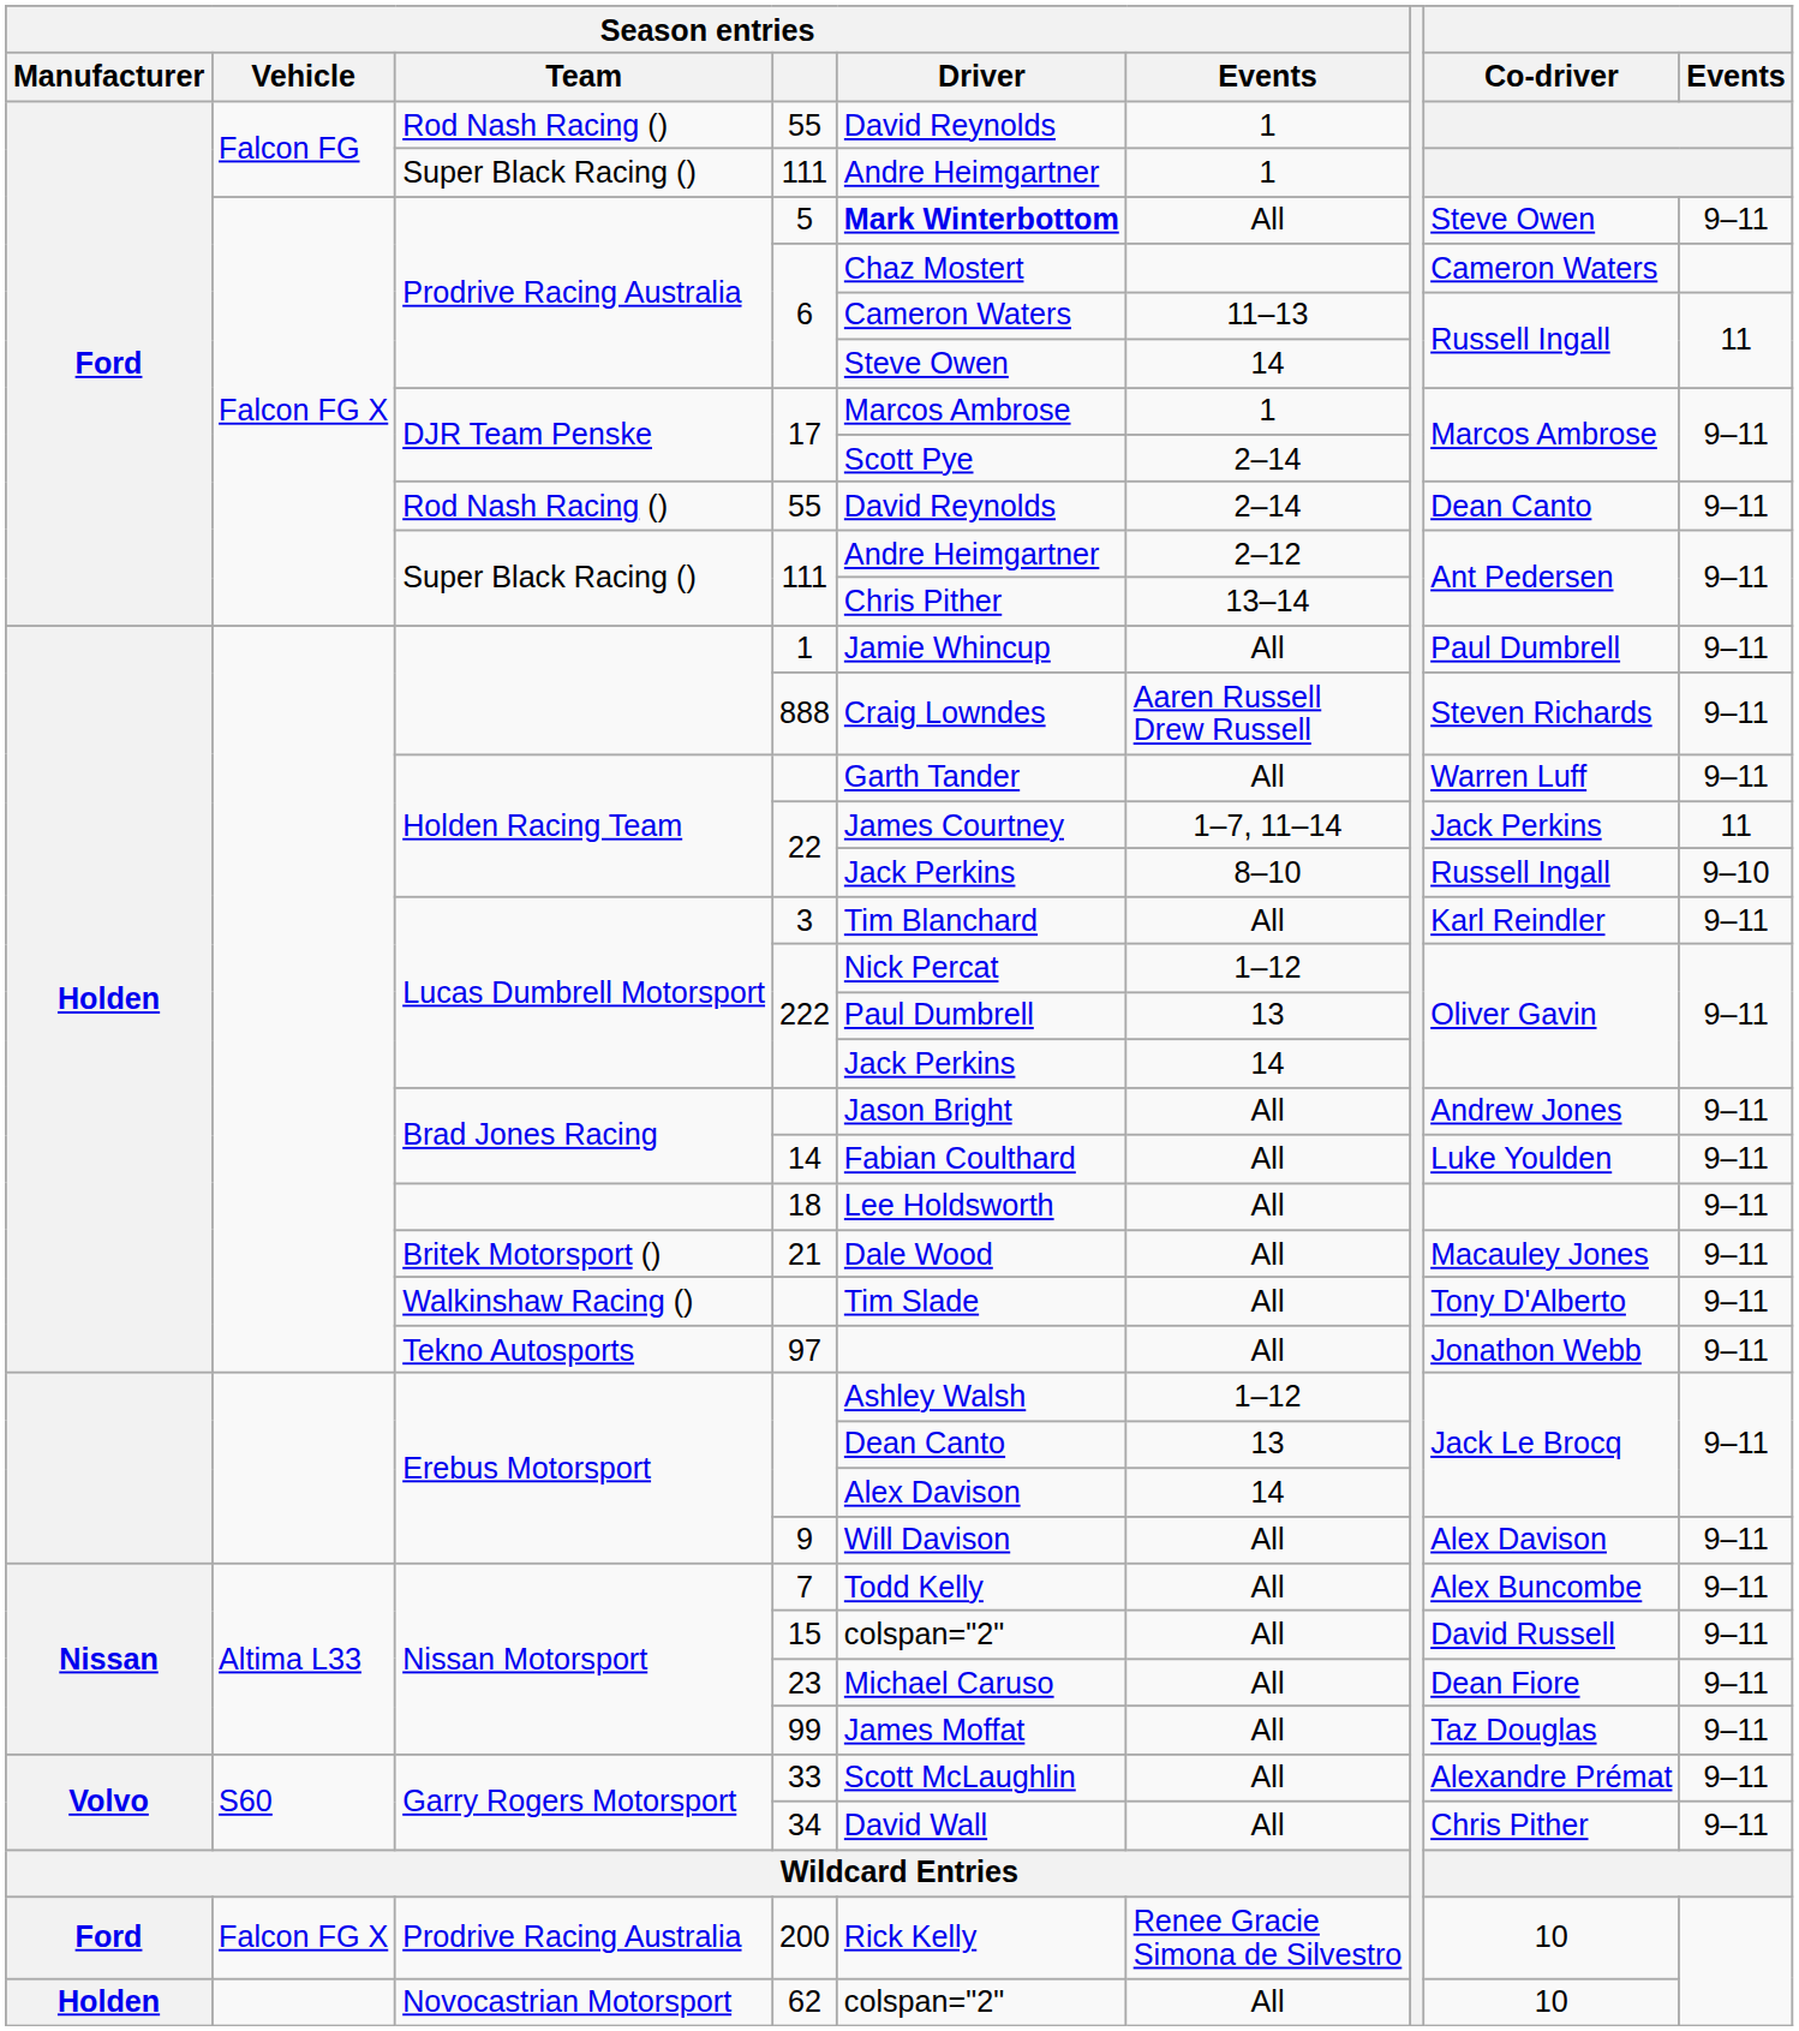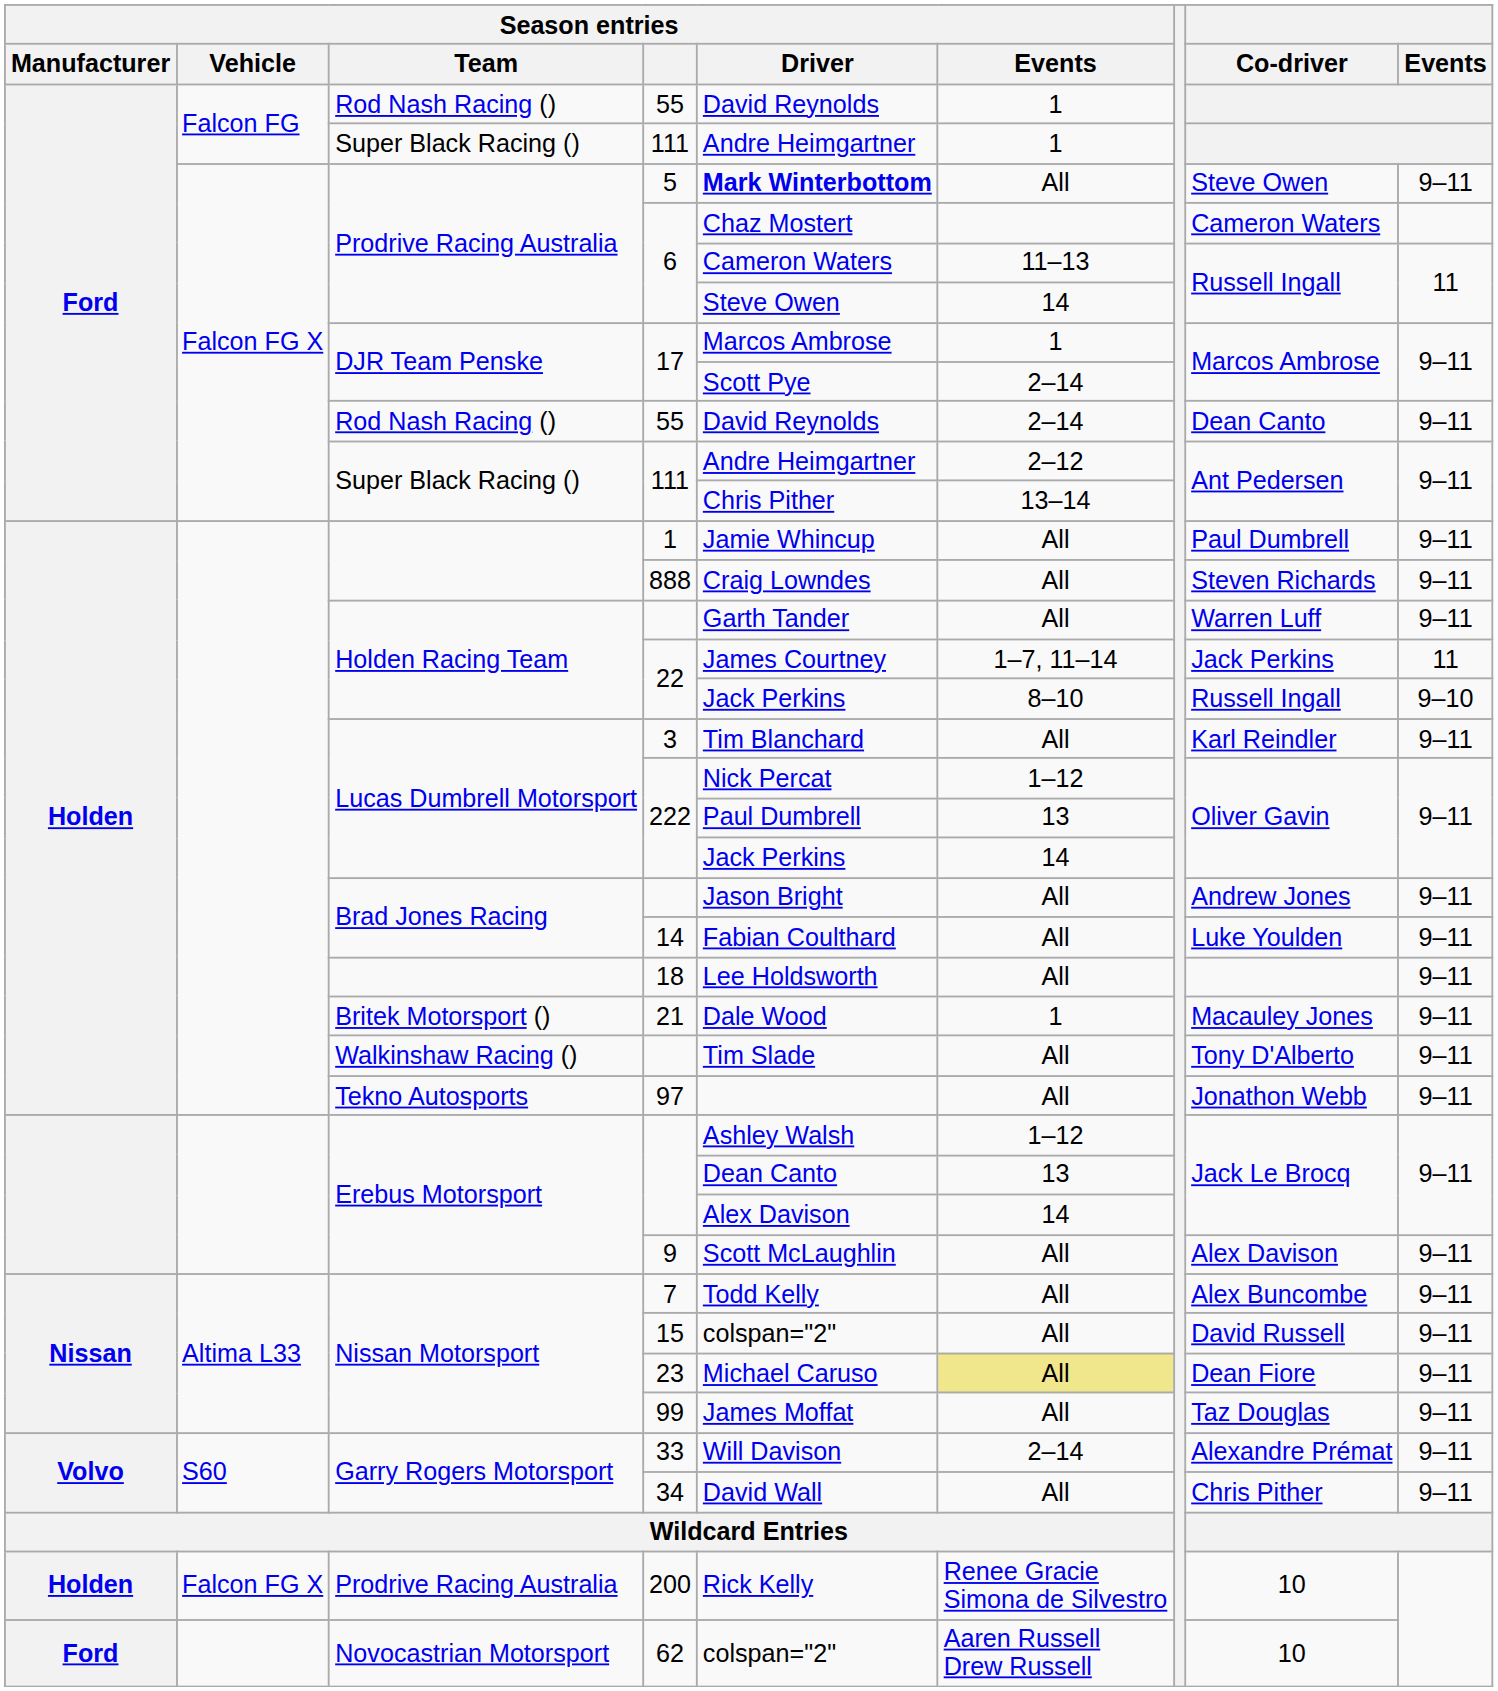888 | Season entries / Events: Aaren Russell Drew Russell -> All
21 | Season entries / Events: All -> 1
9 | Season entries / Driver: Will Davison -> Scott McLaughlin
23 | Season entries / Events: no background -> khaki background
33 | Season entries / Driver: Scott McLaughlin -> Will Davison
33 | Season entries / Events: All -> 2–14
200 | Season entries / Manufacturer: Ford -> Holden
62 | Season entries / Manufacturer: Holden -> Ford
62 | Season entries / Events: All -> Aaren Russell Drew Russell
